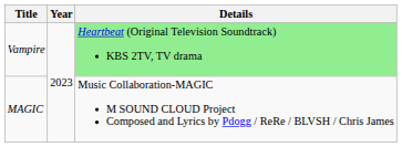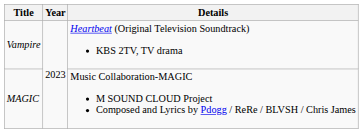Vampire | Details: lightgreen background -> no background
